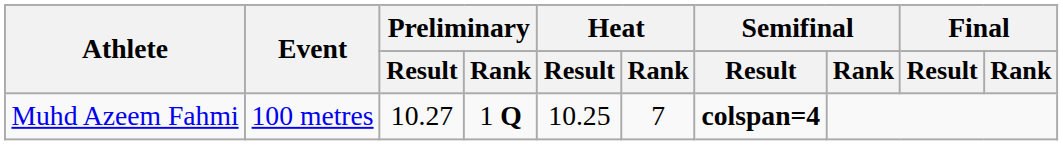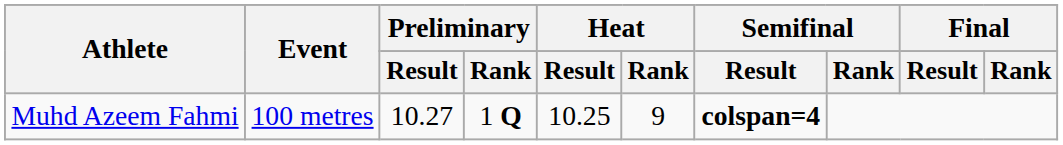Muhd Azeem Fahmi | Heat / Rank: 7 -> 9
